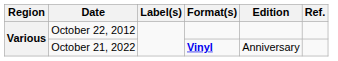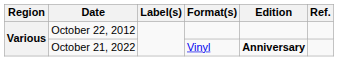October 21, 2022 | Format(s): bold -> normal
October 21, 2022 | Edition: normal -> bold
